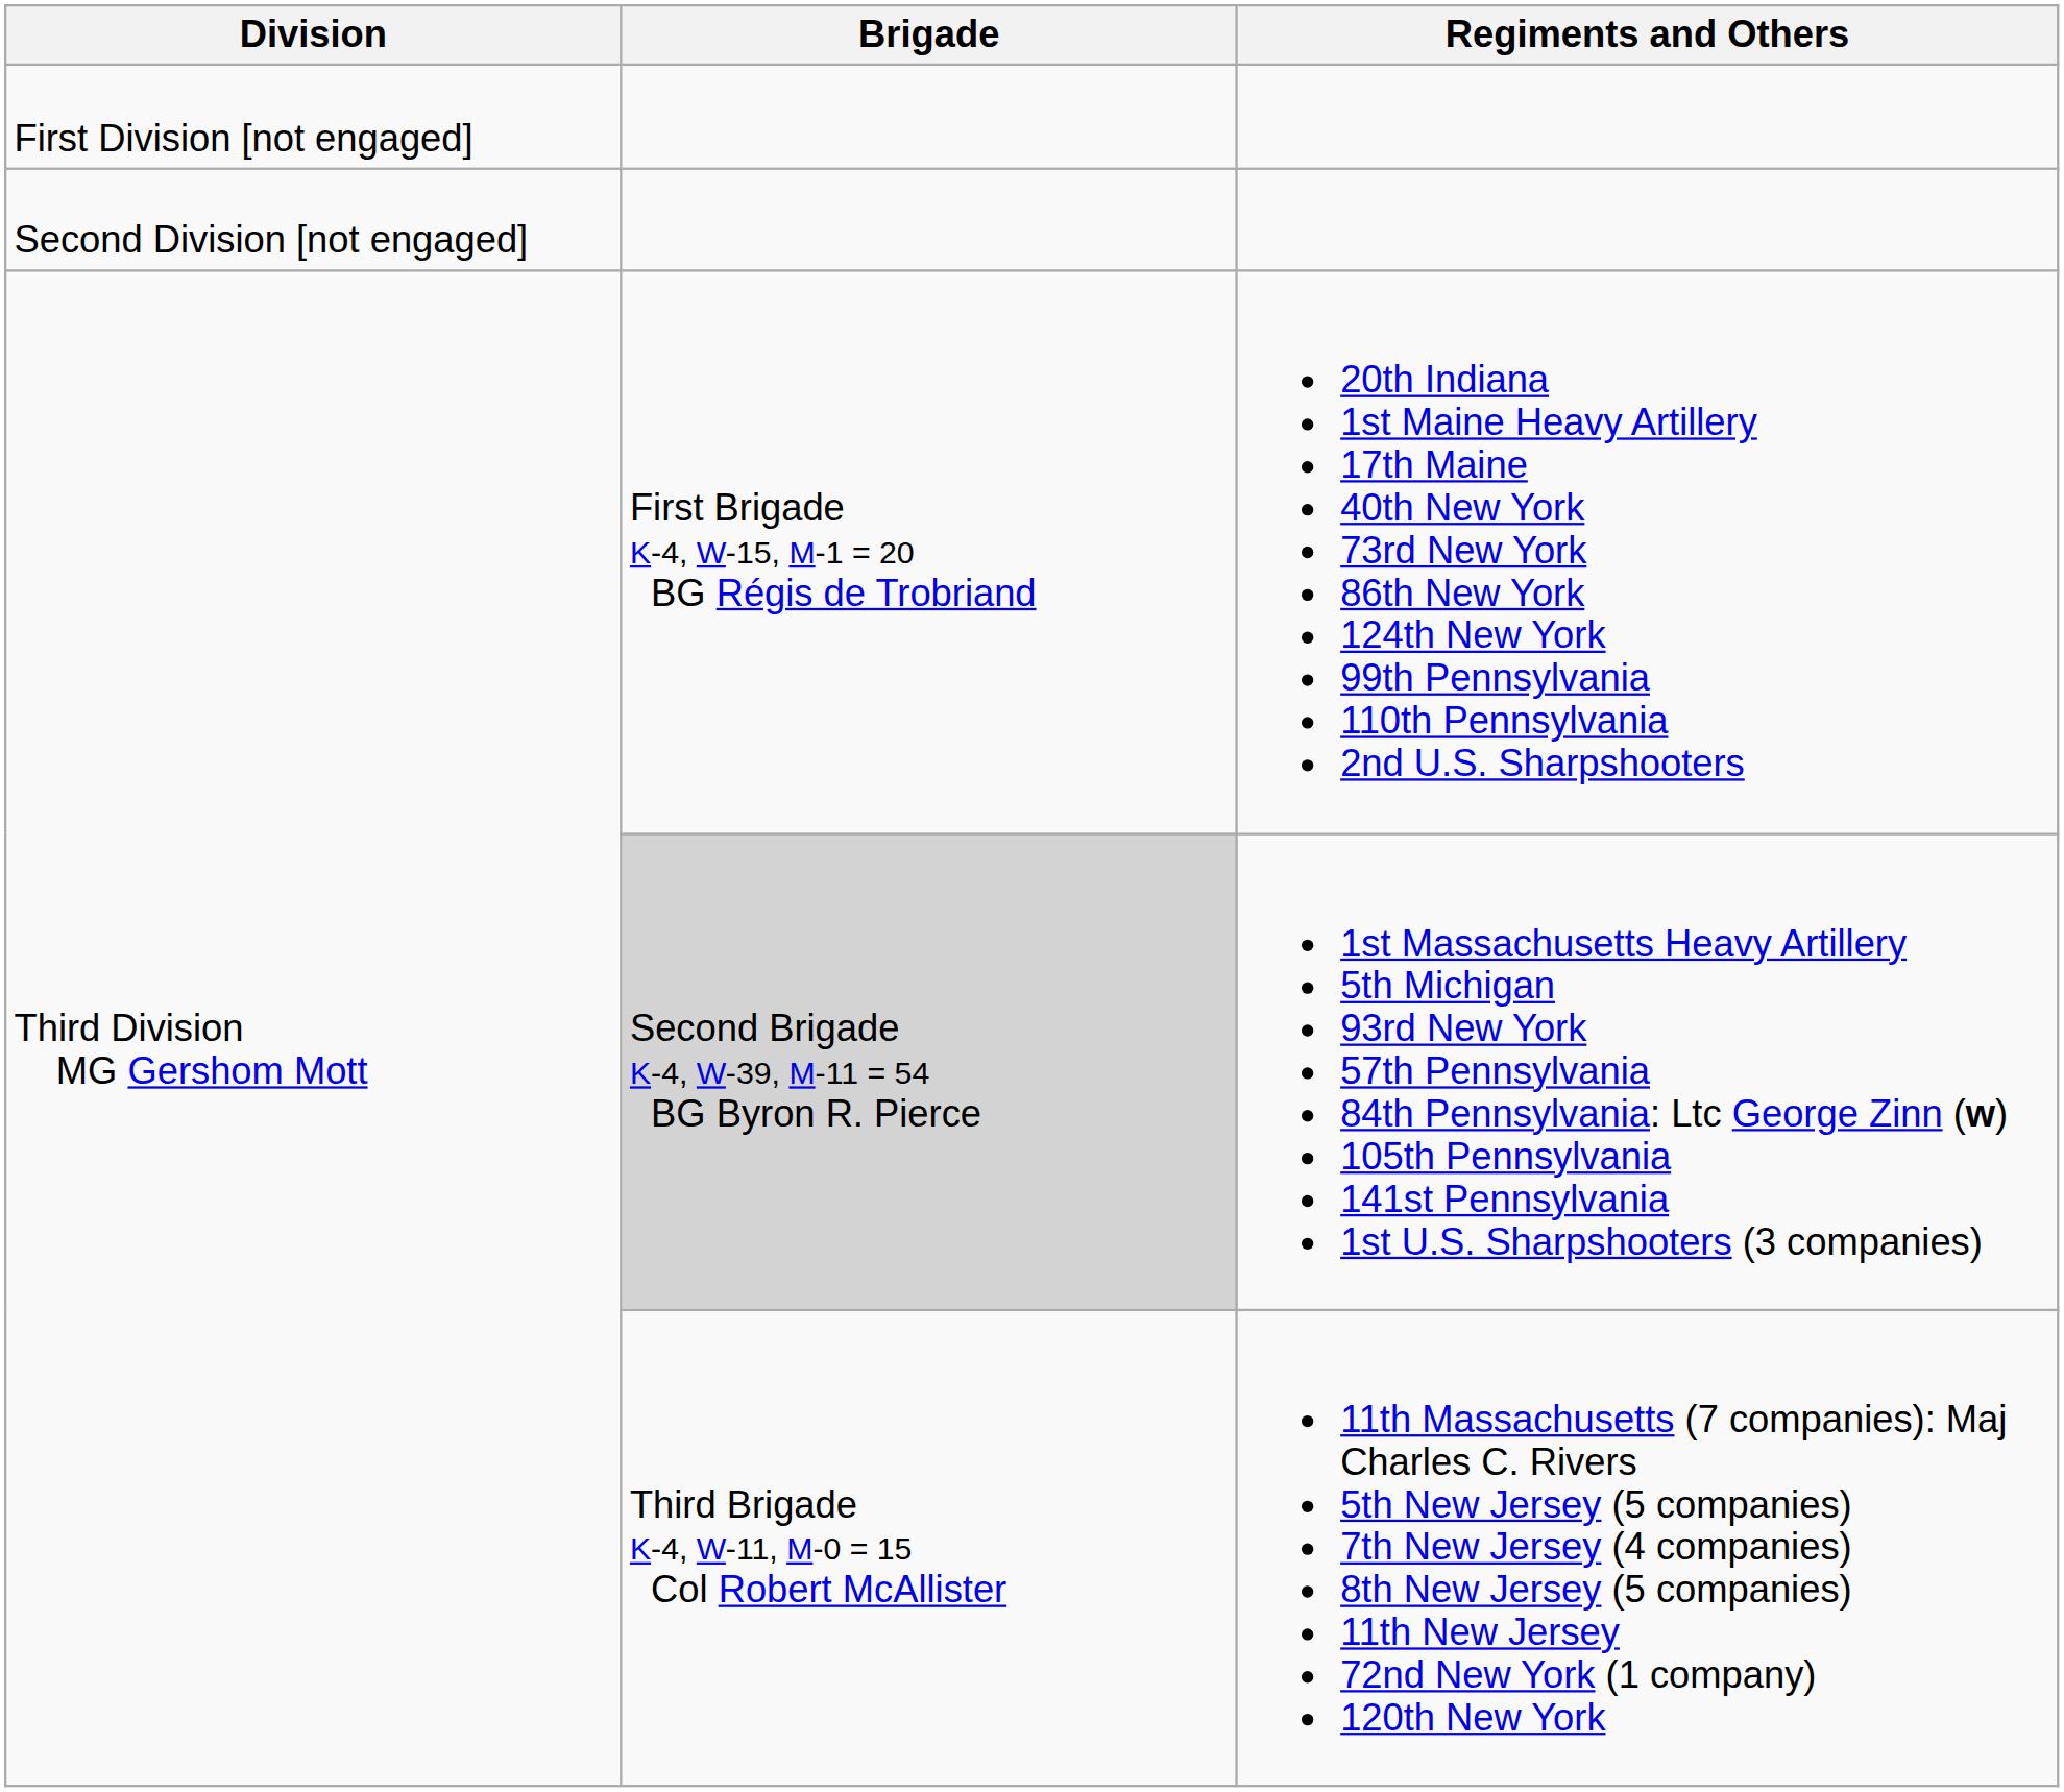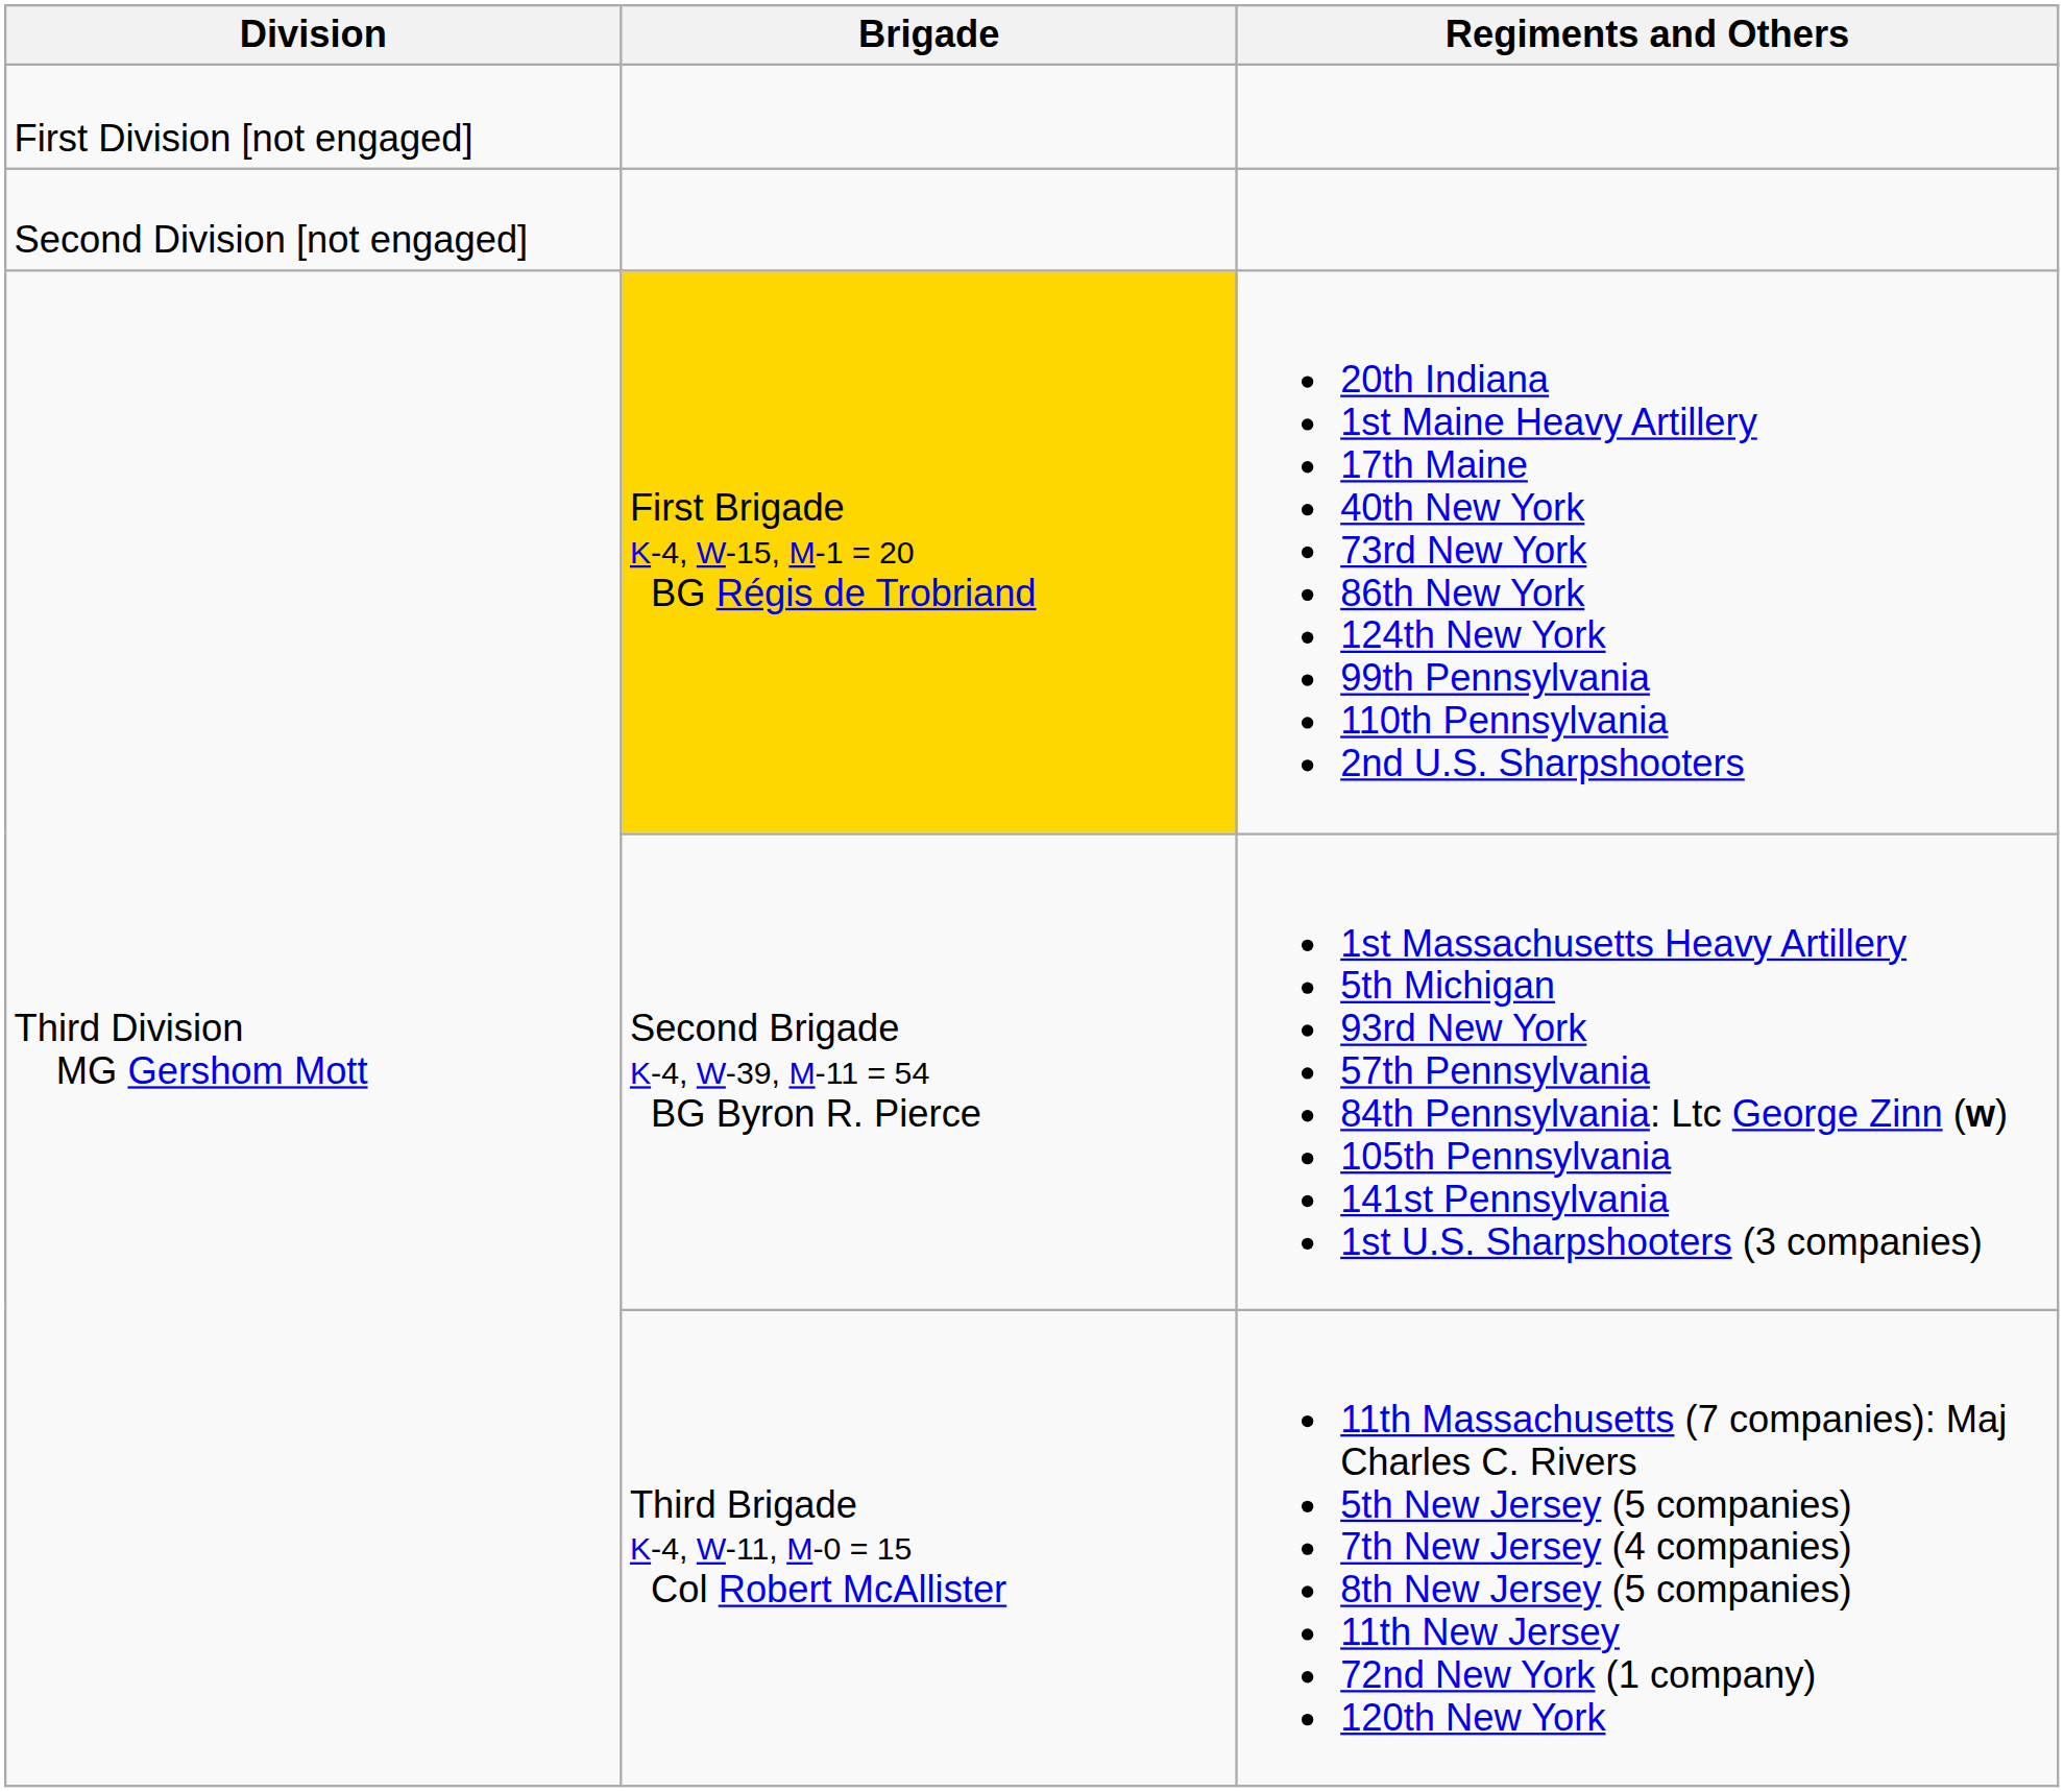First Brigade K-4, W-15, M-1 = 20 BG Régis de Trobriand | Brigade: no background -> gold background
Second Brigade K-4, W-39, M-11 = 54 BG Byron R. Pierce | Brigade: lightgrey background -> no background
